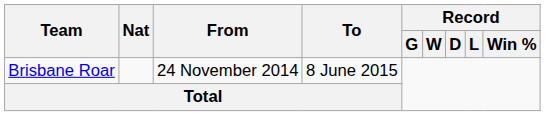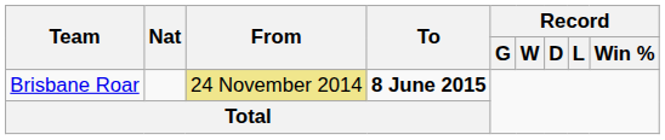Brisbane Roar | From: no background -> khaki background
Brisbane Roar | To: normal -> bold
